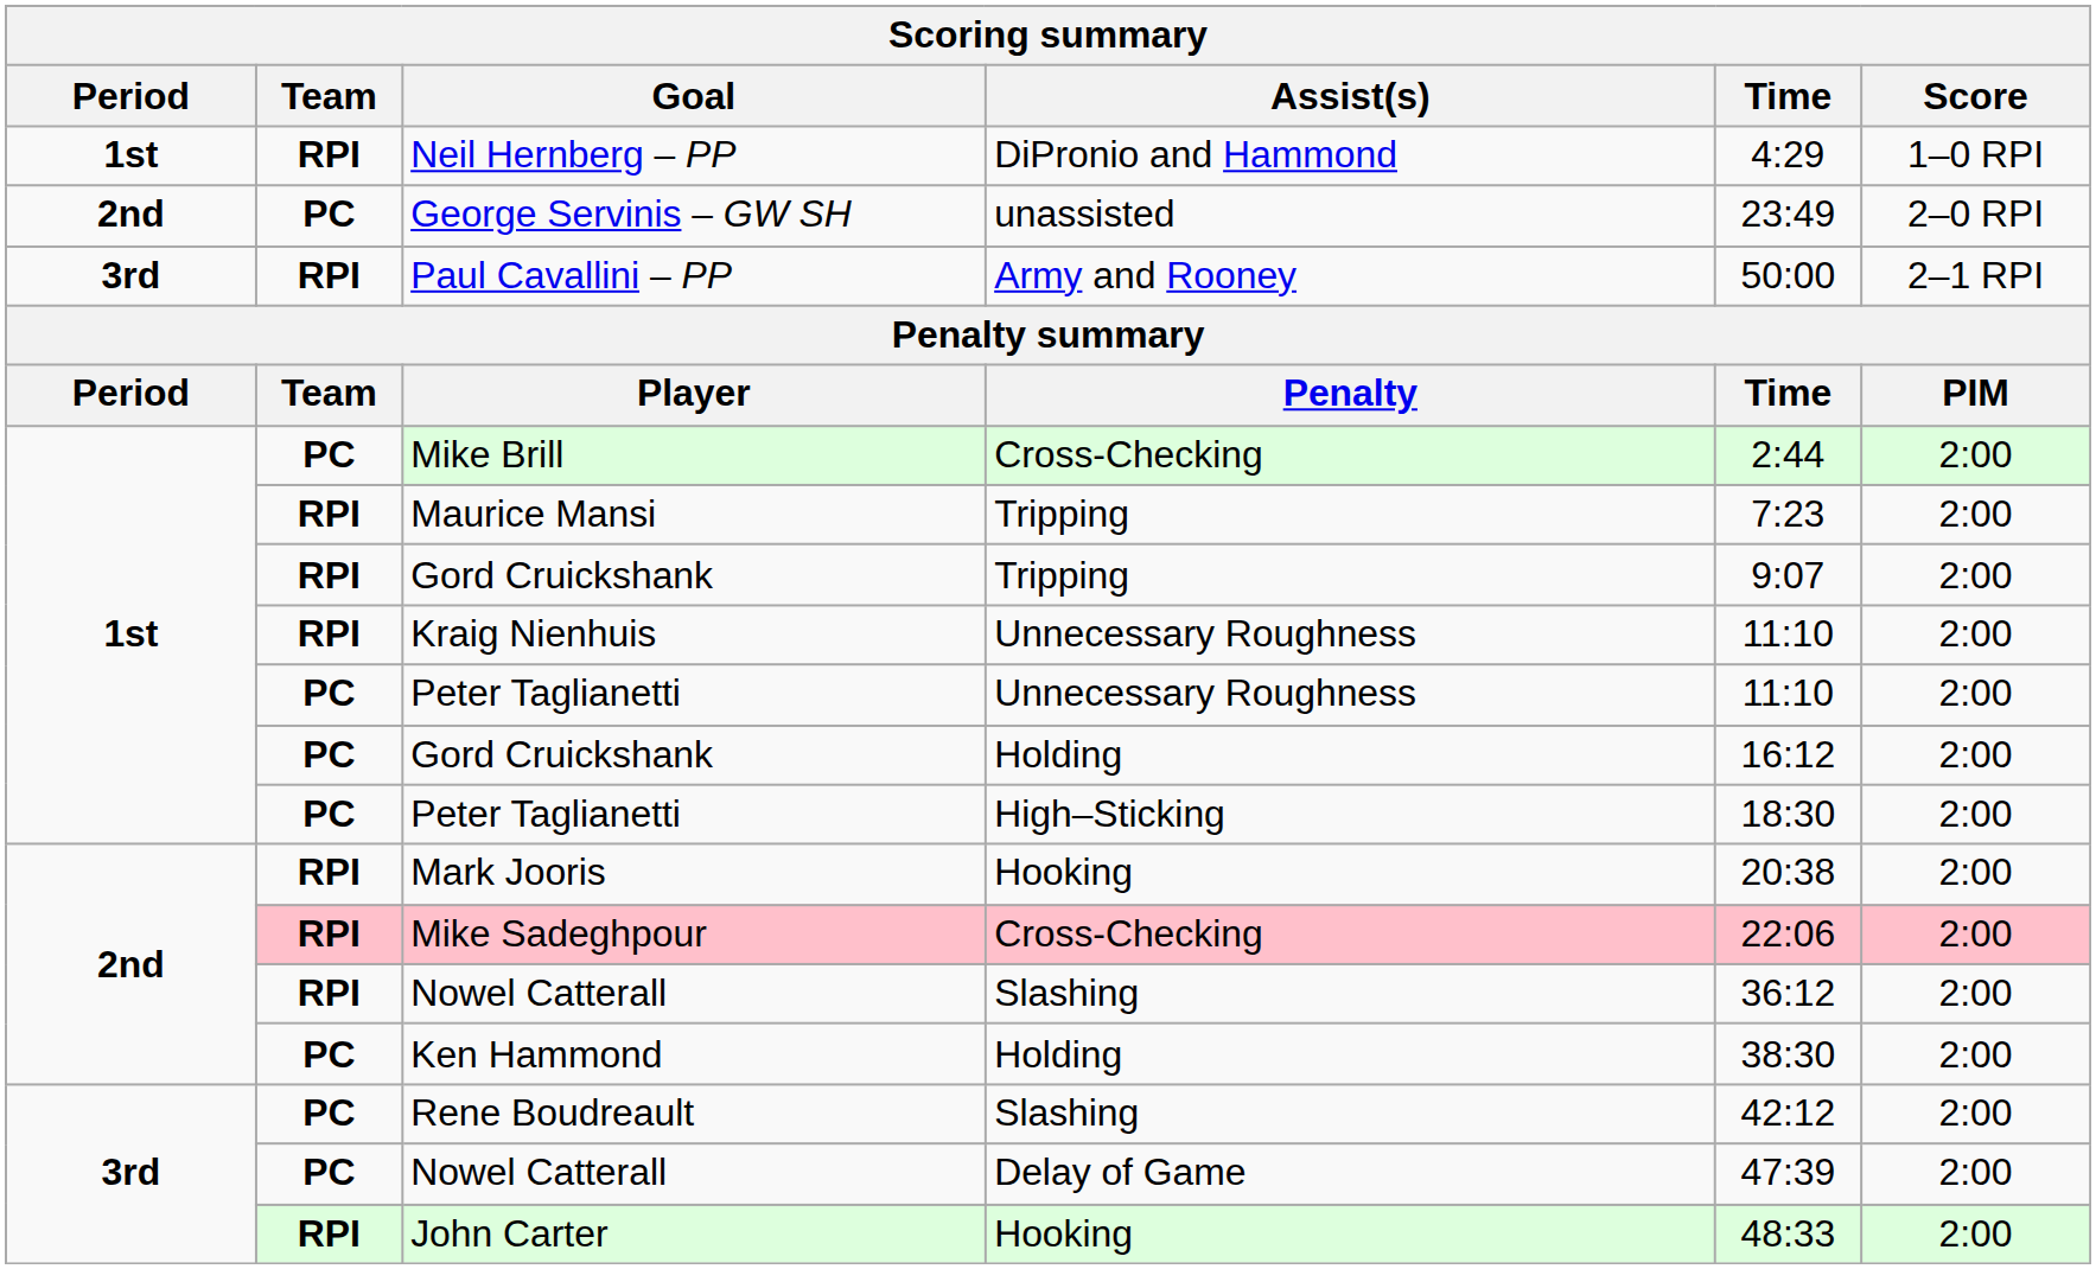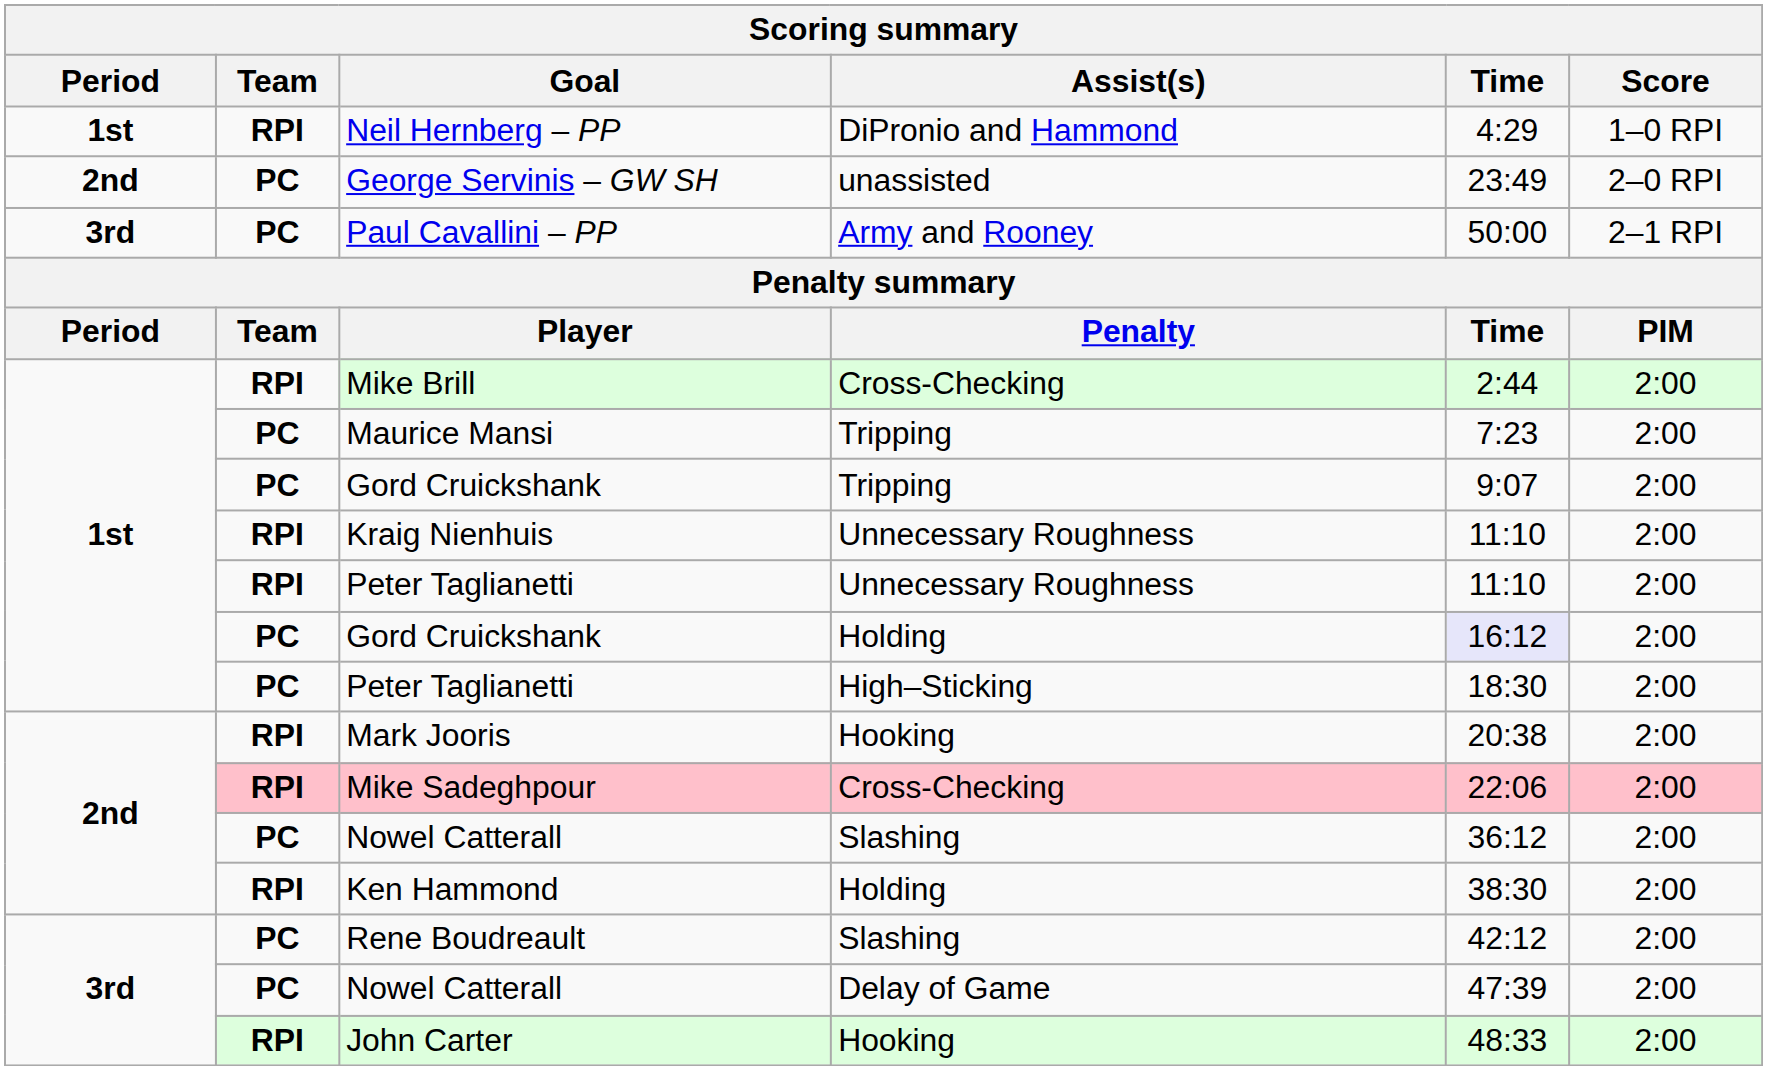Paul Cavallini – PP | Team: RPI -> PC
Mike Brill | Team: PC -> RPI
Maurice Mansi | Team: RPI -> PC
Gord Cruickshank / Tripping | Team: RPI -> PC
Peter Taglianetti / Unnecessary Roughness | Team: PC -> RPI
Gord Cruickshank / Holding | Time: no background -> lavender background
Nowel Catterall / Slashing | Team: RPI -> PC
Ken Hammond | Team: PC -> RPI
